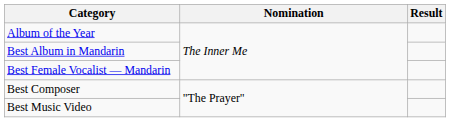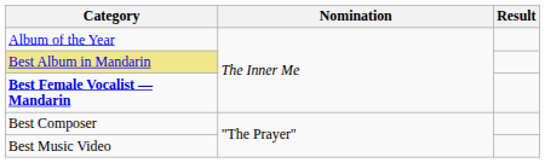Best Album in Mandarin | Category: no background -> khaki background
Best Female Vocalist — Mandarin | Category: normal -> bold
